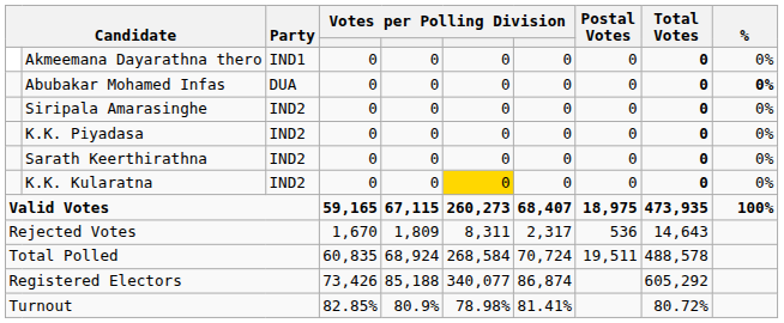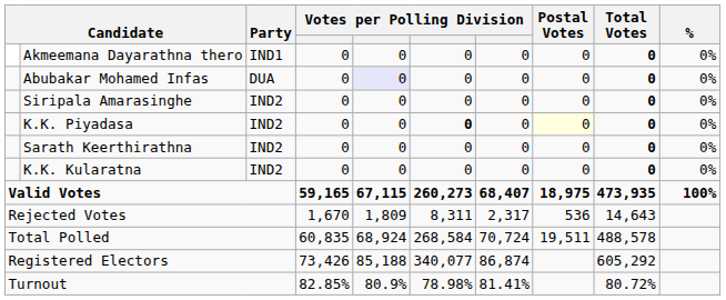Abubakar Mohamed Infas | column 5: no background -> lavender background
Abubakar Mohamed Infas | %: bold -> normal
K.K. Piyadasa | column 6: normal -> bold
K.K. Piyadasa | Postal Votes: no background -> lightyellow background
K.K. Kularatna | column 6: gold background -> no background
